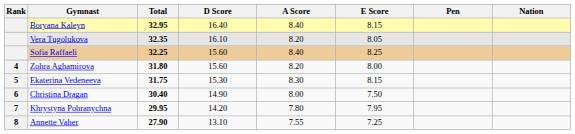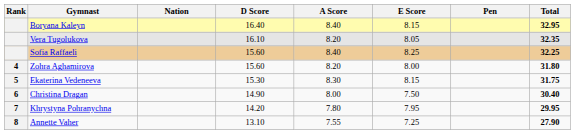columns swapped: Nation <-> Total
